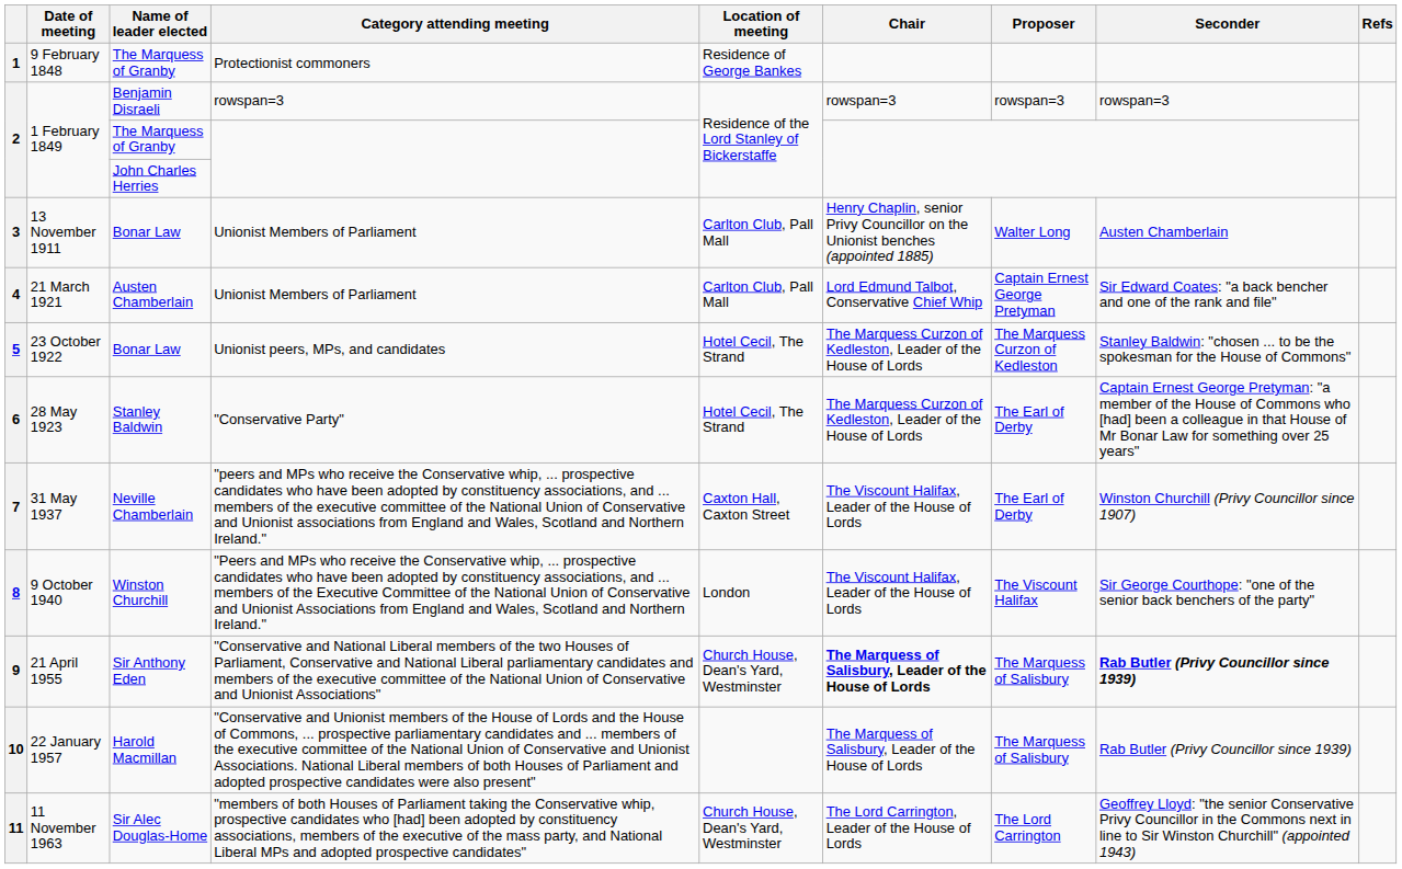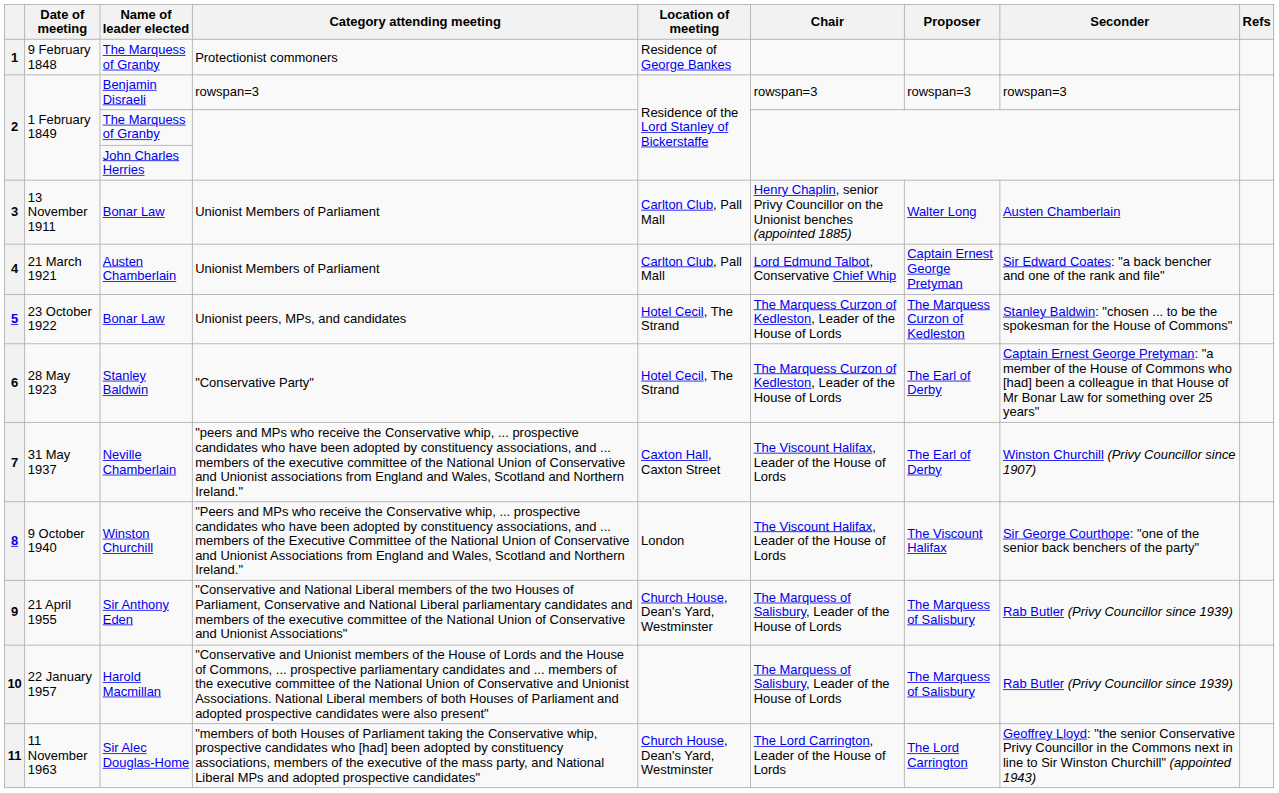9 | Chair: bold -> normal
9 | Seconder: bold -> normal
